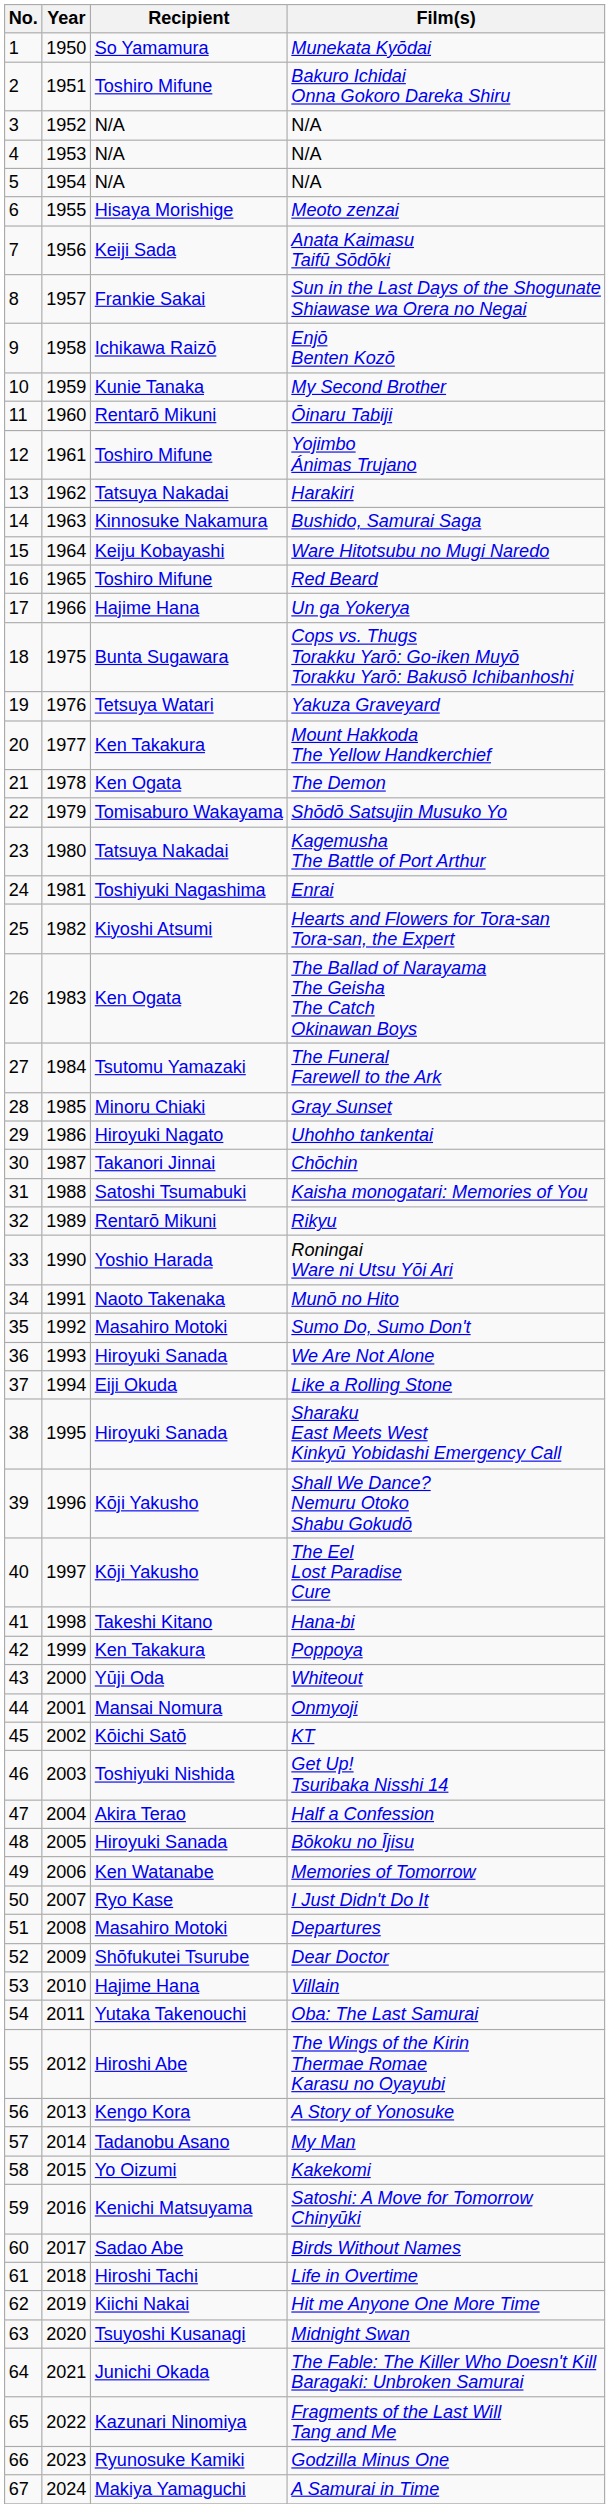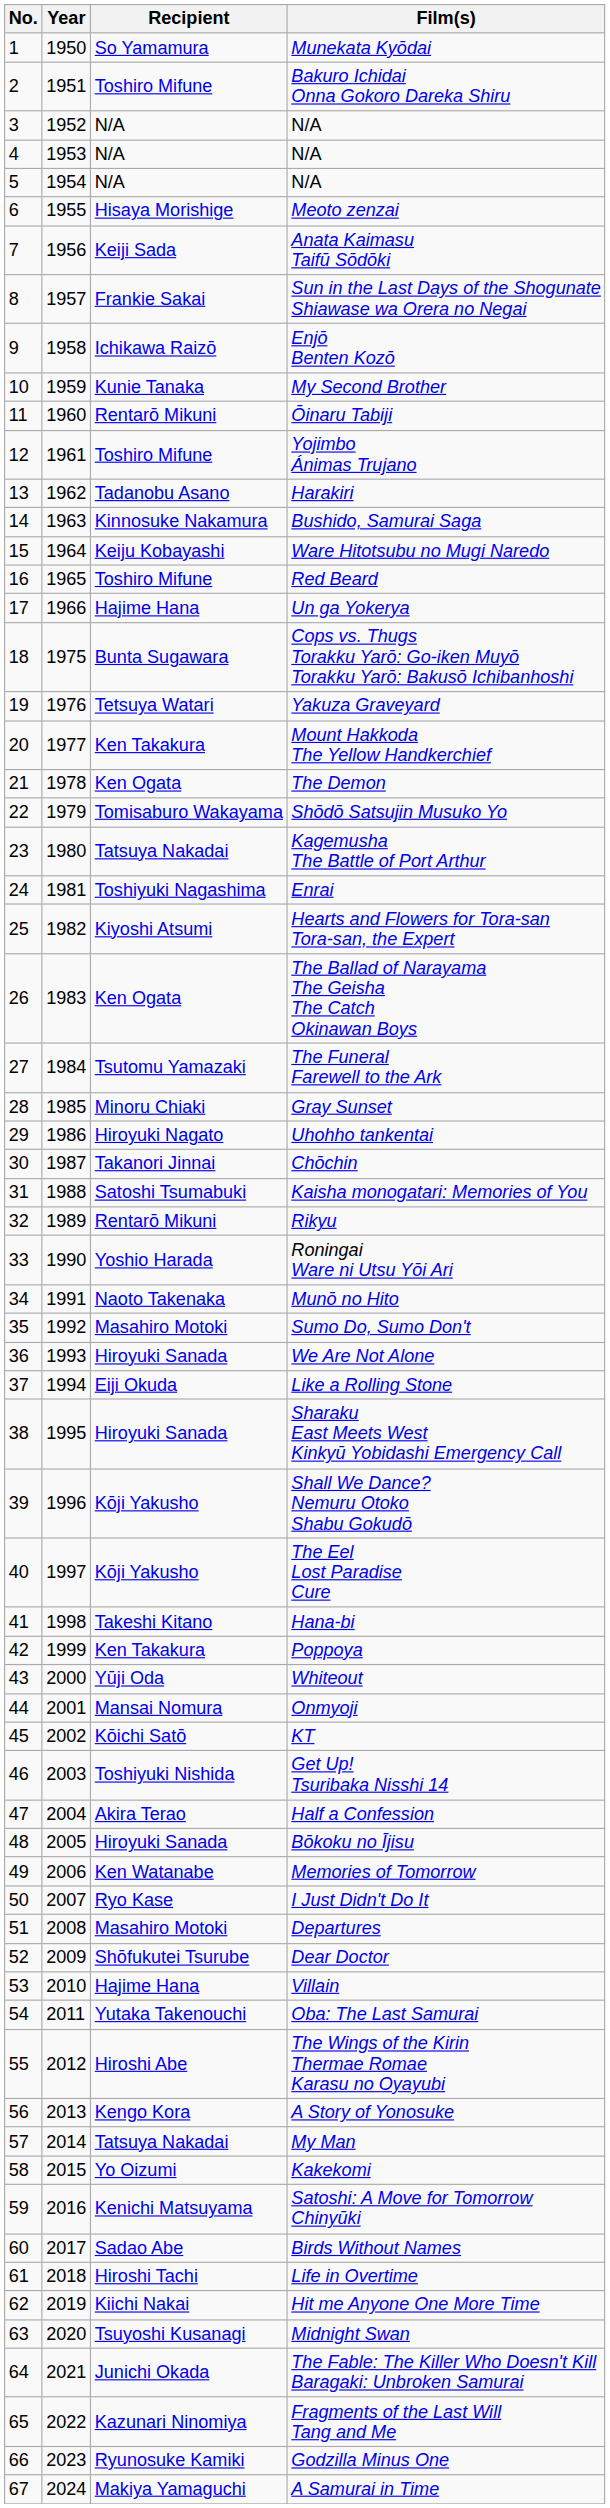Harakiri | Recipient: Tatsuya Nakadai -> Tadanobu Asano
My Man | Recipient: Tadanobu Asano -> Tatsuya Nakadai
